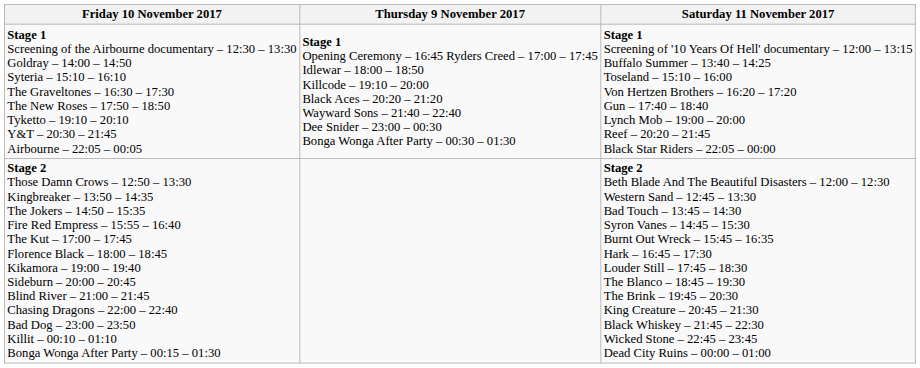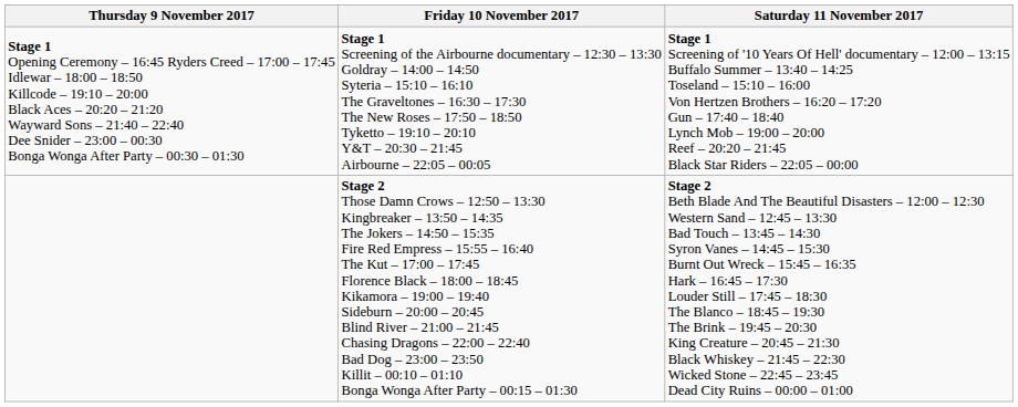columns swapped: Thursday 9 November 2017 <-> Friday 10 November 2017
